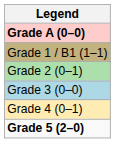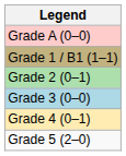row 2 | column 1: bold -> normal
row 7 | column 1: bold -> normal
